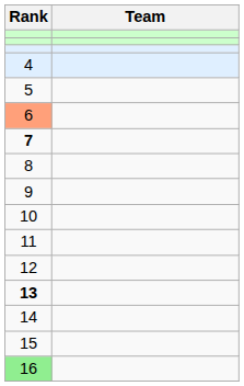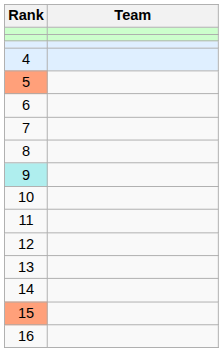row 6 | Rank: no background -> lightsalmon background
row 7 | Rank: lightsalmon background -> no background
row 8 | Rank: bold -> normal
row 10 | Rank: no background -> paleturquoise background
row 14 | Rank: bold -> normal
row 16 | Rank: no background -> lightsalmon background
row 17 | Rank: lightgreen background -> no background
